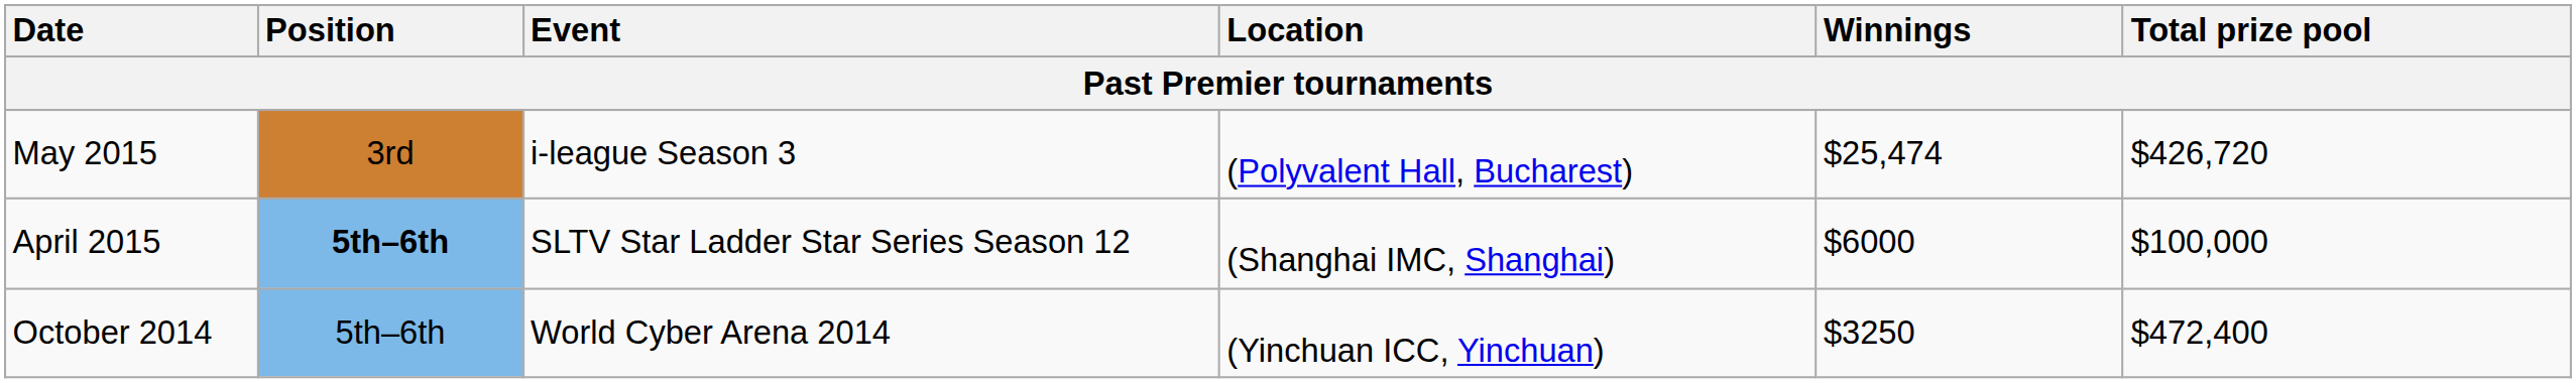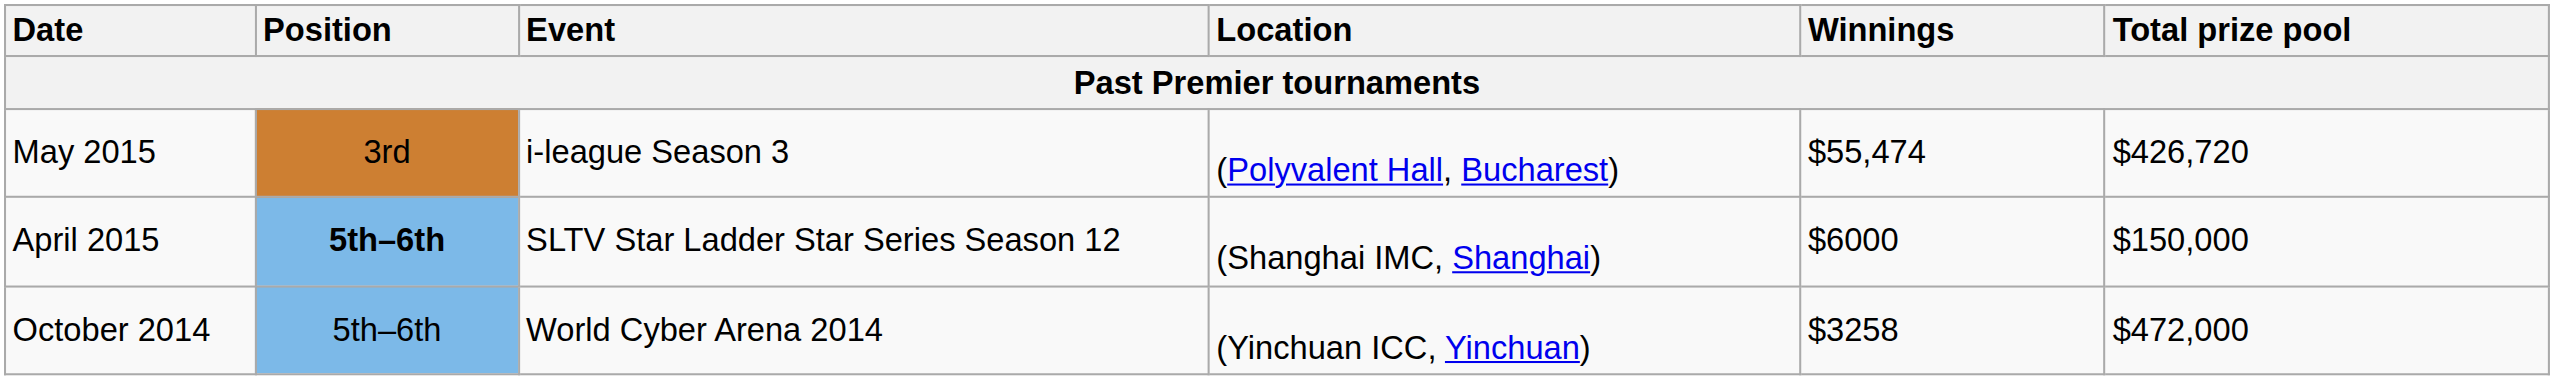May 2015 | Winnings: $25,474 -> $55,474
April 2015 | Total prize pool: $100,000 -> $150,000
October 2014 | Winnings: $3250 -> $3258
October 2014 | Total prize pool: $472,400 -> $472,000
